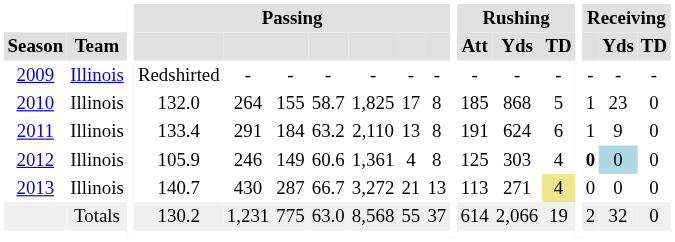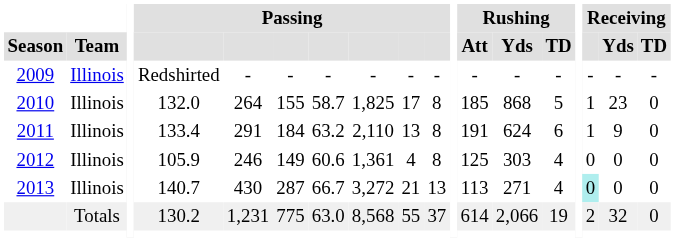105.9 | Receiving: bold -> normal
105.9 | Receiving / Yds: lightblue background -> no background
140.7 | Rushing / TD: khaki background -> no background
140.7 | Receiving: no background -> paleturquoise background
